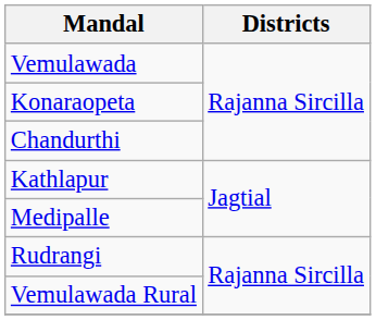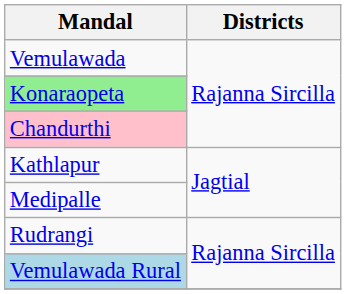Konaraopeta | Mandal: no background -> lightgreen background
Chandurthi | Mandal: no background -> pink background
Vemulawada Rural | Mandal: no background -> lightblue background
